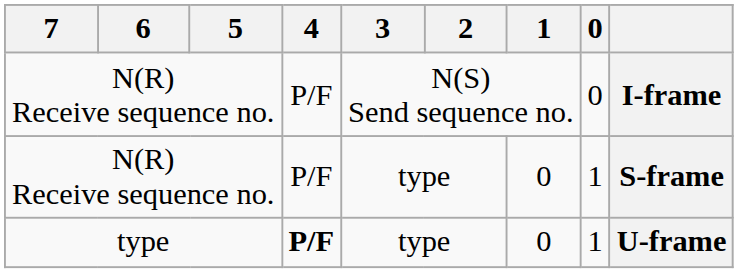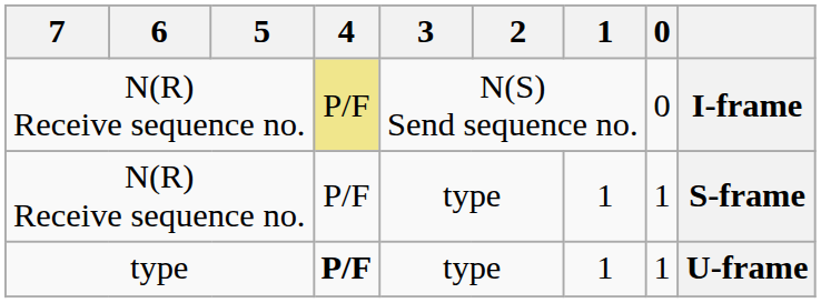row 2 | 4: no background -> khaki background
row 3 | 1: 0 -> 1
row 4 | 1: 0 -> 1
